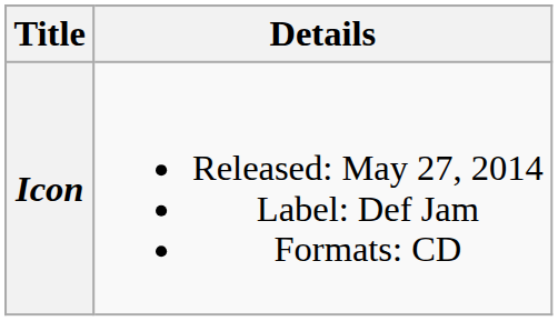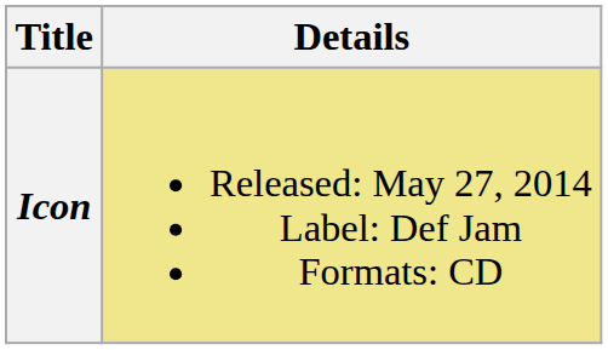Icon | Details: no background -> khaki background
